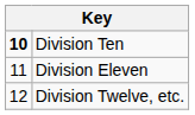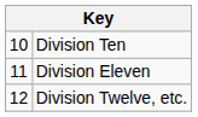Division Ten | column 1: bold -> normal
